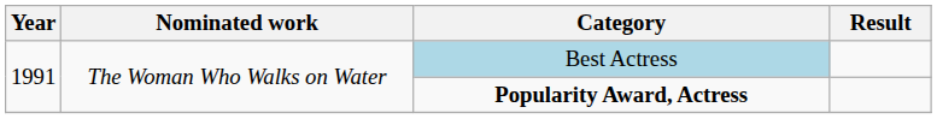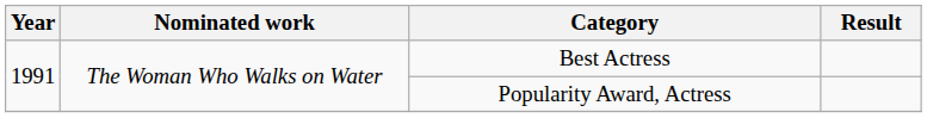Best Actress | Category: lightblue background -> no background
Popularity Award, Actress | Category: bold -> normal
